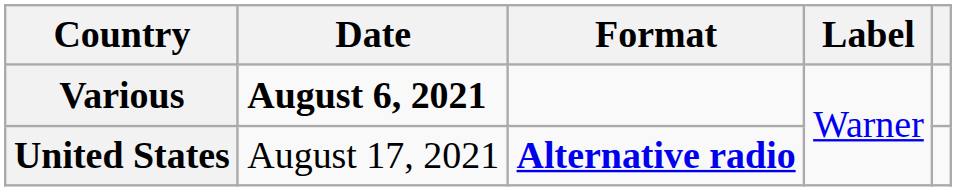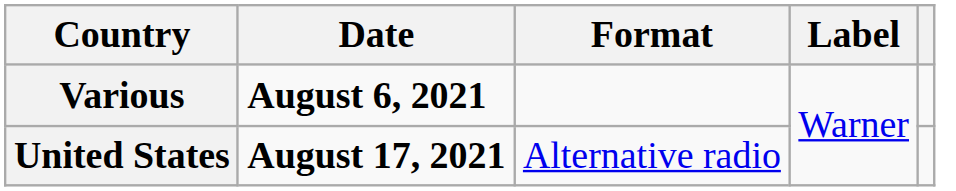United States | Date: normal -> bold
United States | Format: bold -> normal
